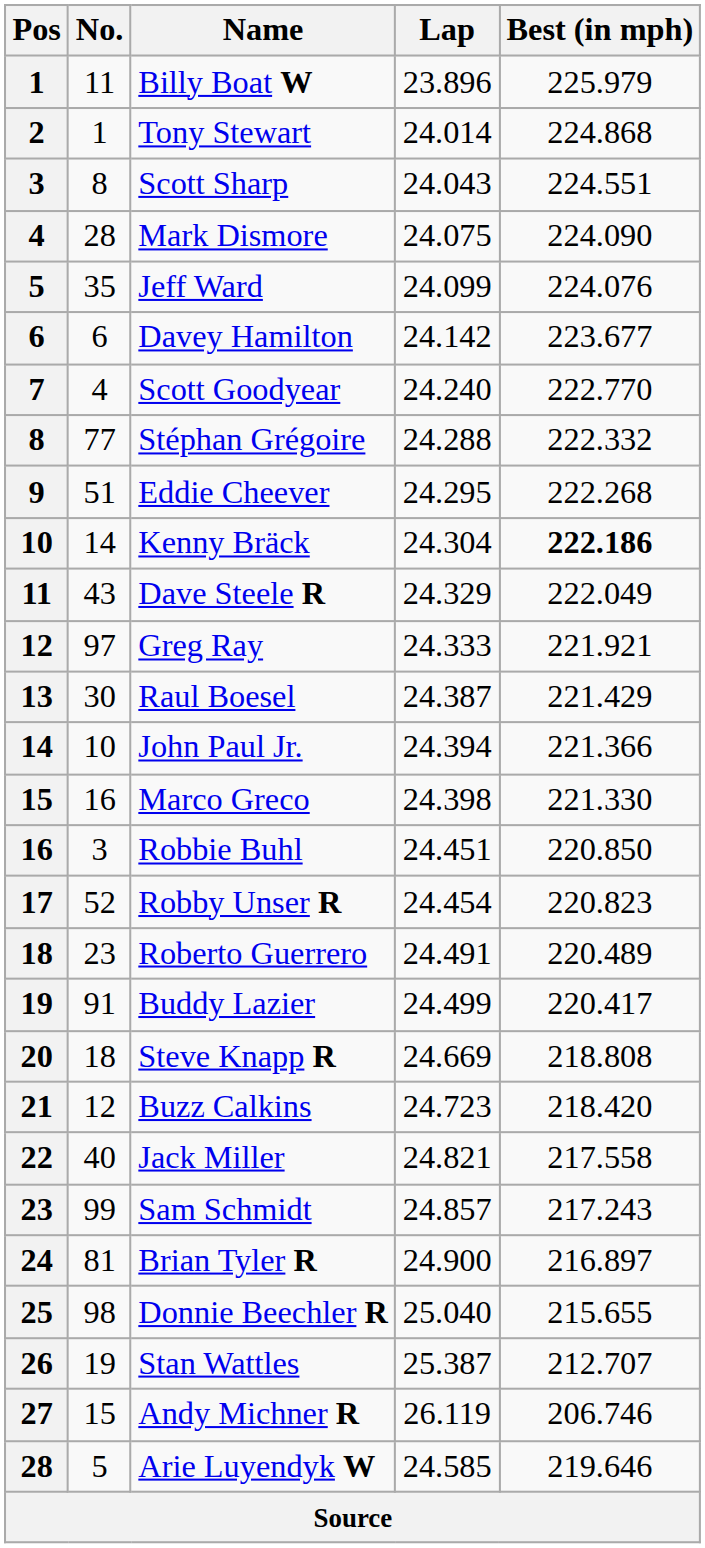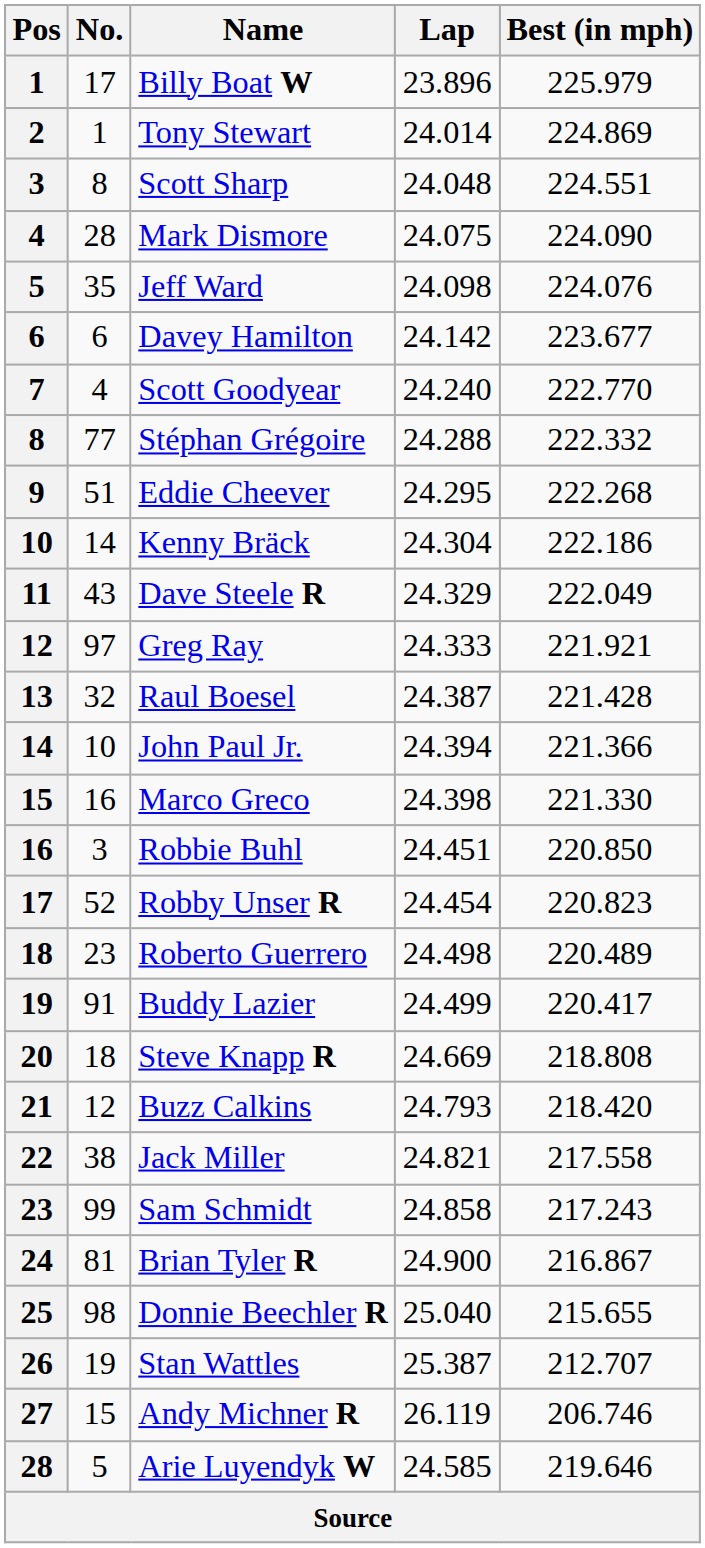Billy Boat W | No.: 11 -> 17
Tony Stewart | Best (in mph): 224.868 -> 224.869
Scott Sharp | Lap: 24.043 -> 24.048
Jeff Ward | Lap: 24.099 -> 24.098
Kenny Bräck | Best (in mph): bold -> normal
Raul Boesel | No.: 30 -> 32
Raul Boesel | Best (in mph): 221.429 -> 221.428
Roberto Guerrero | Lap: 24.491 -> 24.498
Buzz Calkins | Lap: 24.723 -> 24.793
Jack Miller | No.: 40 -> 38
Sam Schmidt | Lap: 24.857 -> 24.858
Brian Tyler R | Best (in mph): 216.897 -> 216.867
